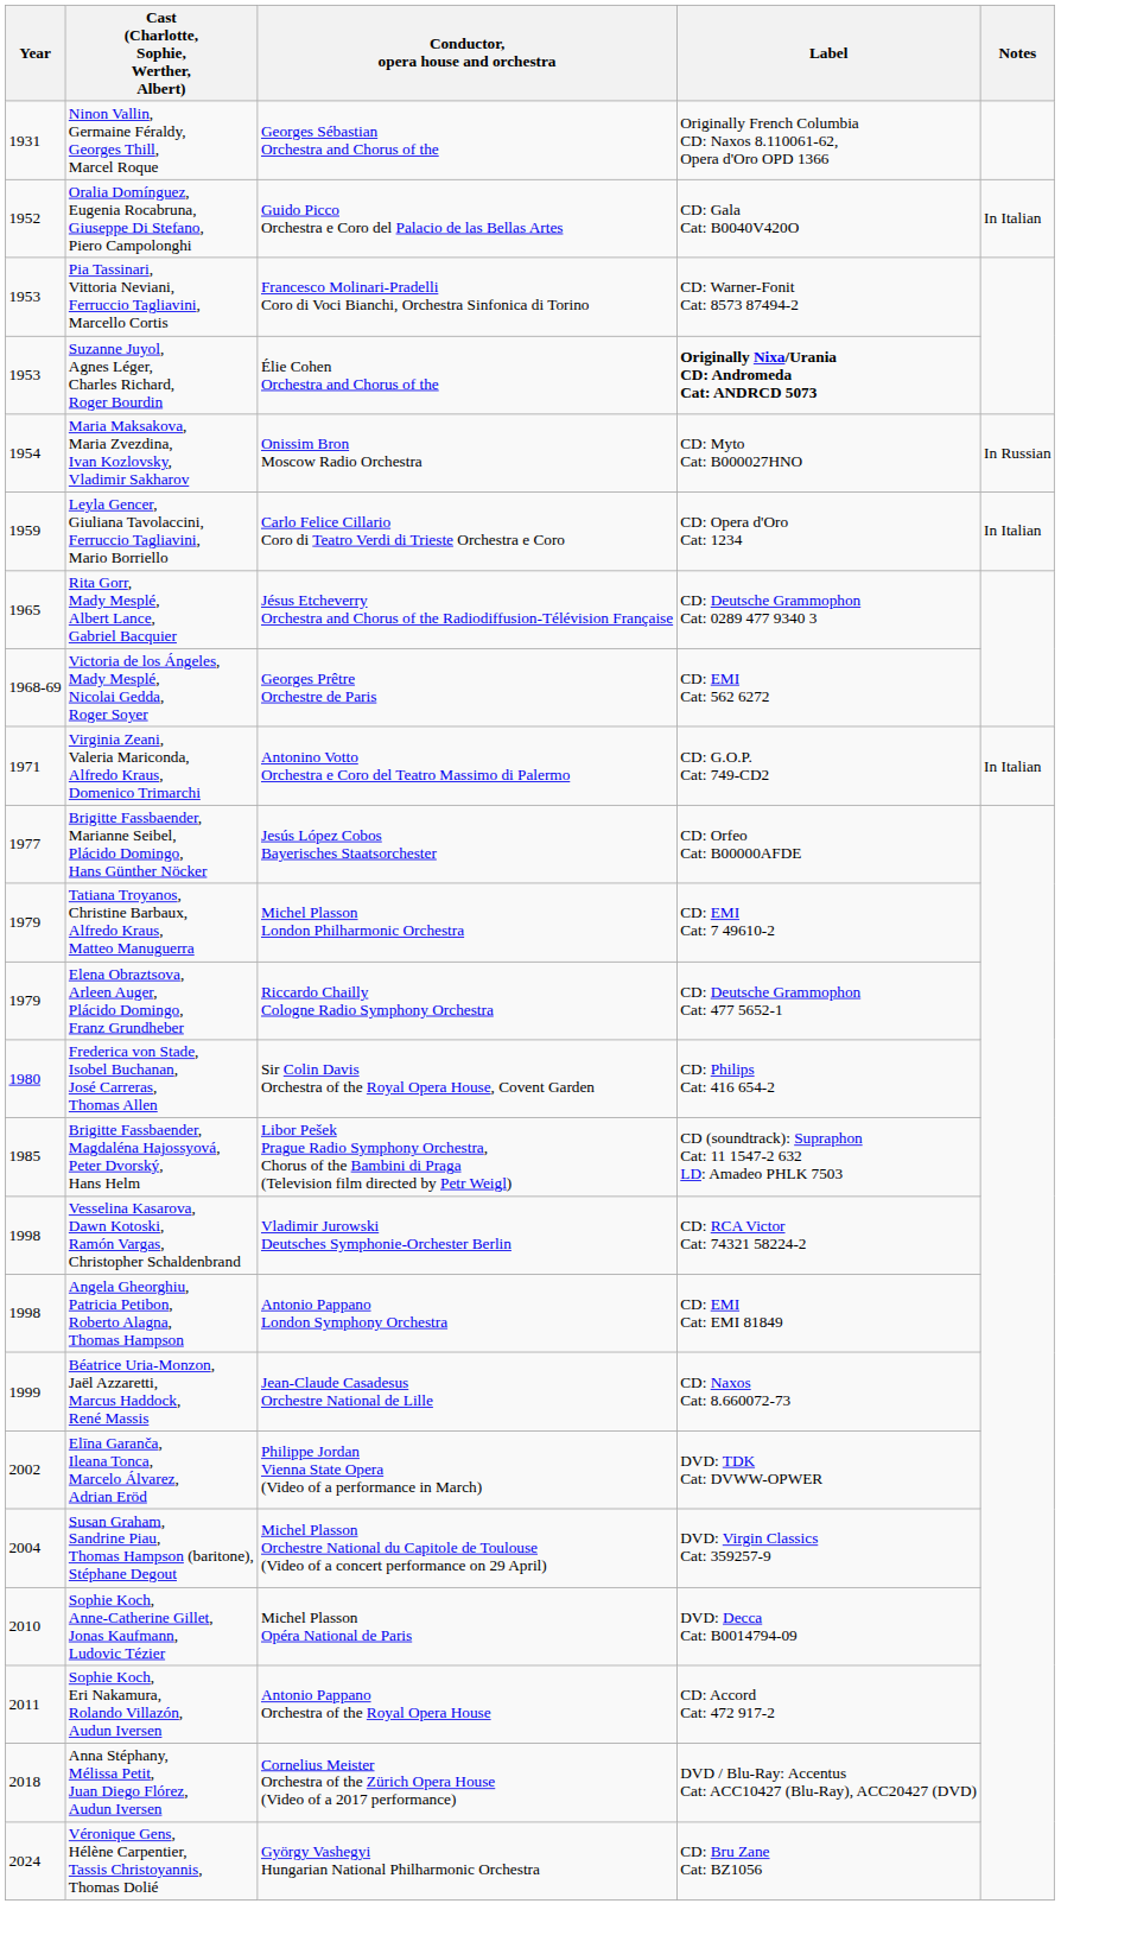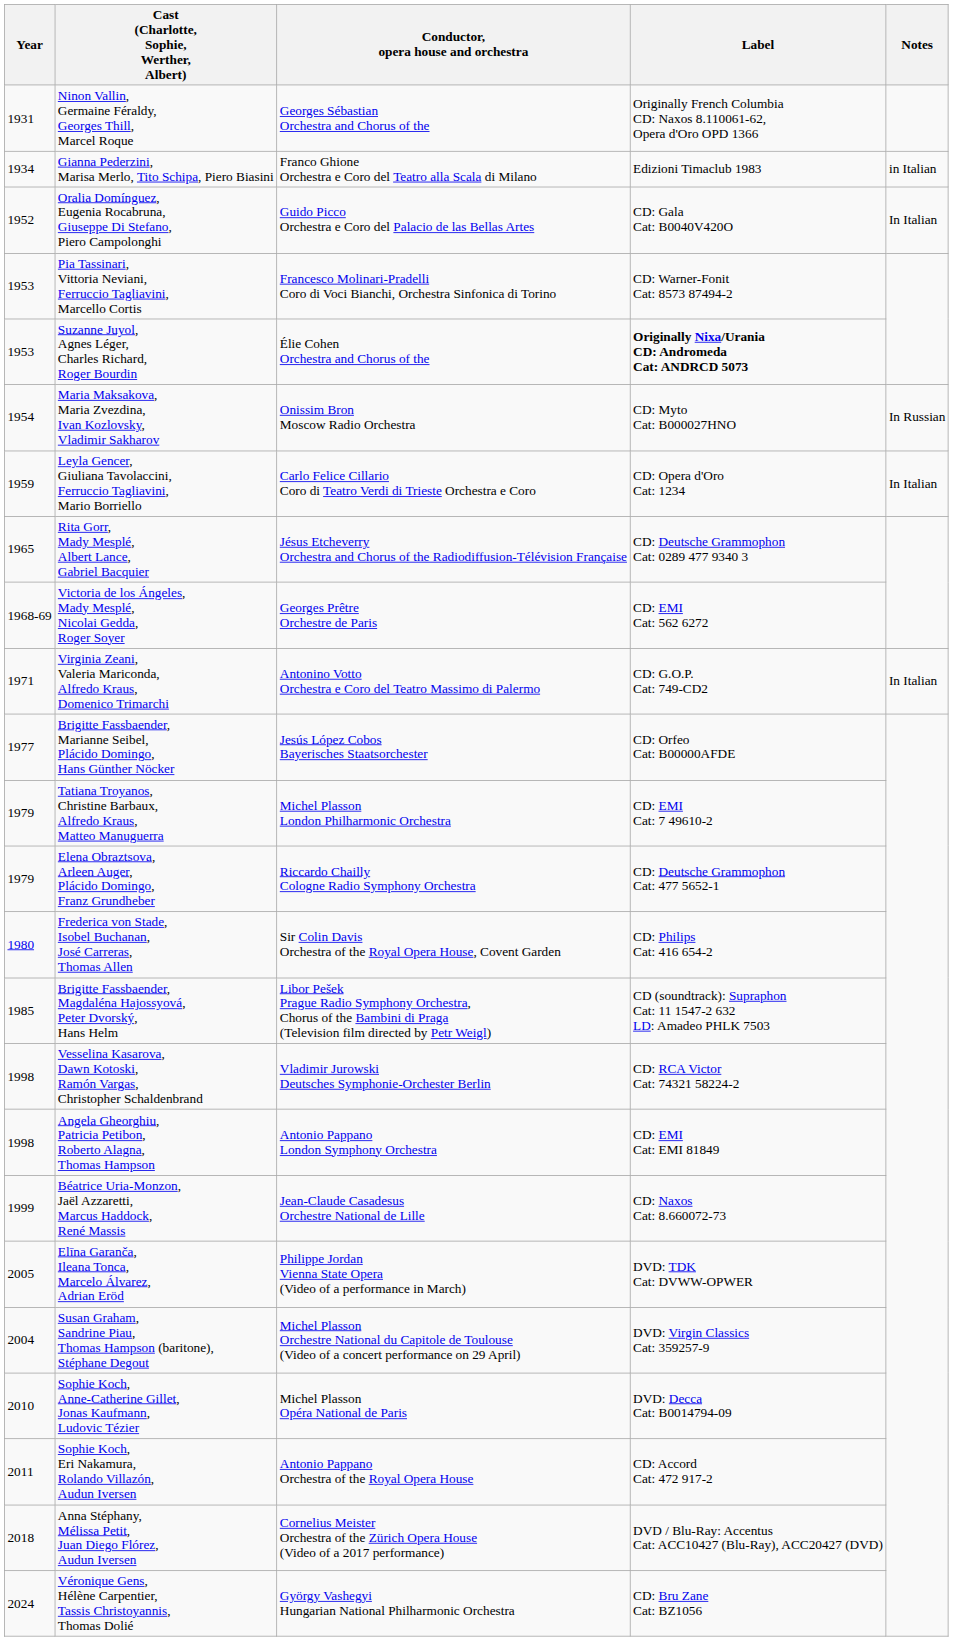+ row: 1934 | Gianna Pederzini, Marisa Merlo, Tito Schipa, Piero Biasini | Franco Ghione Orchestra e Coro del Teatro alla Scala di Milano | Edizioni Timaclub 1983 | in Italian
Elīna Garanča, Ileana Tonca, Marcelo Álvarez, Adrian Eröd | Year: 2002 -> 2005
